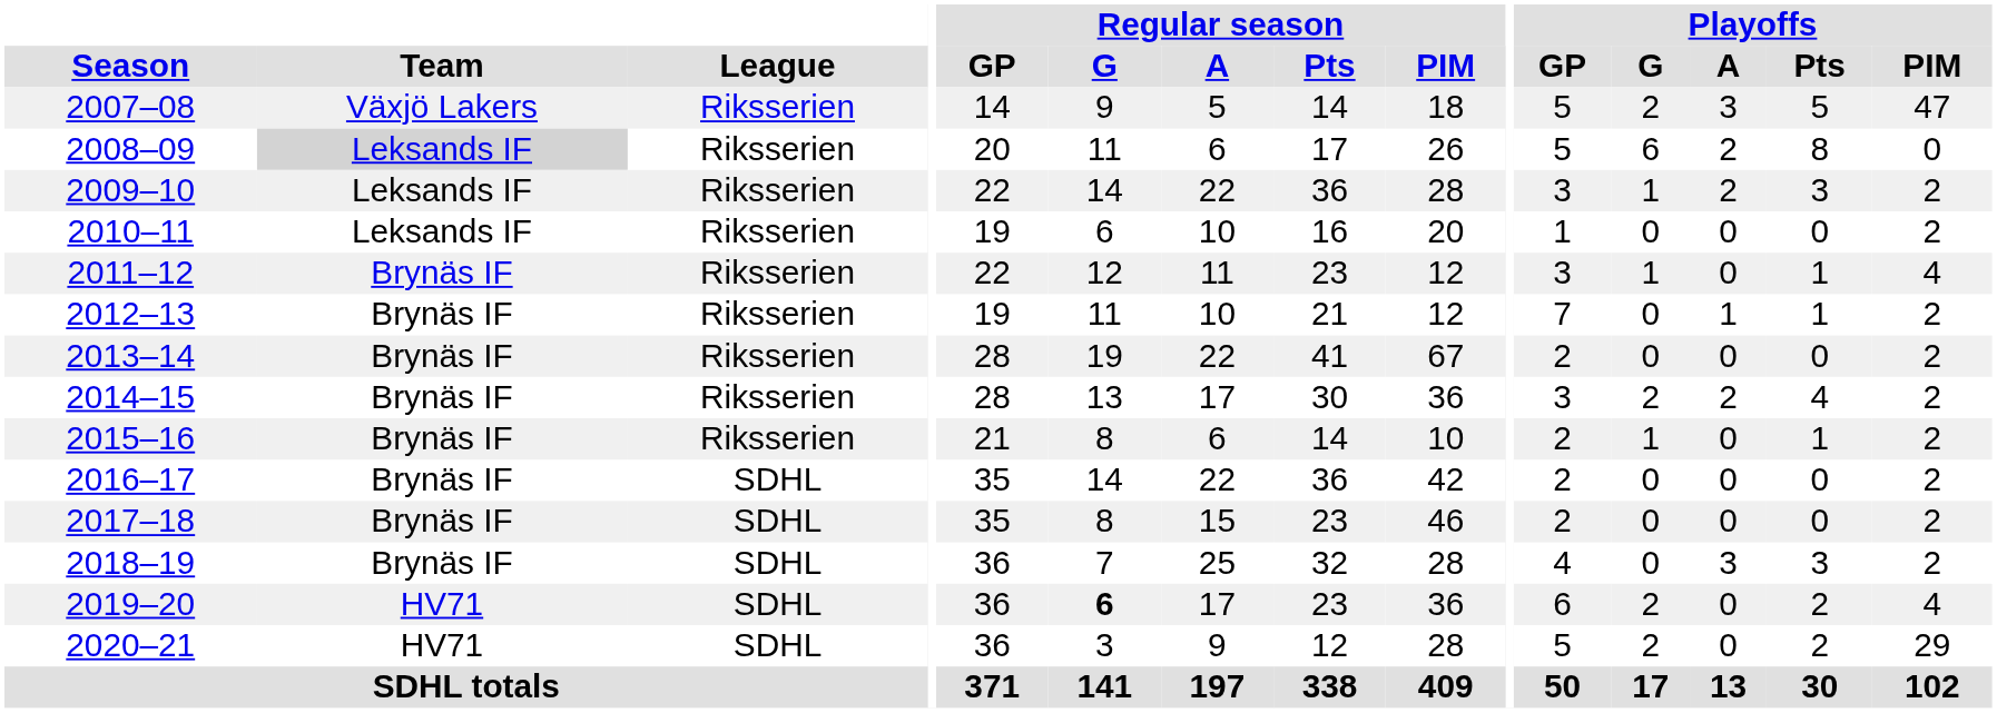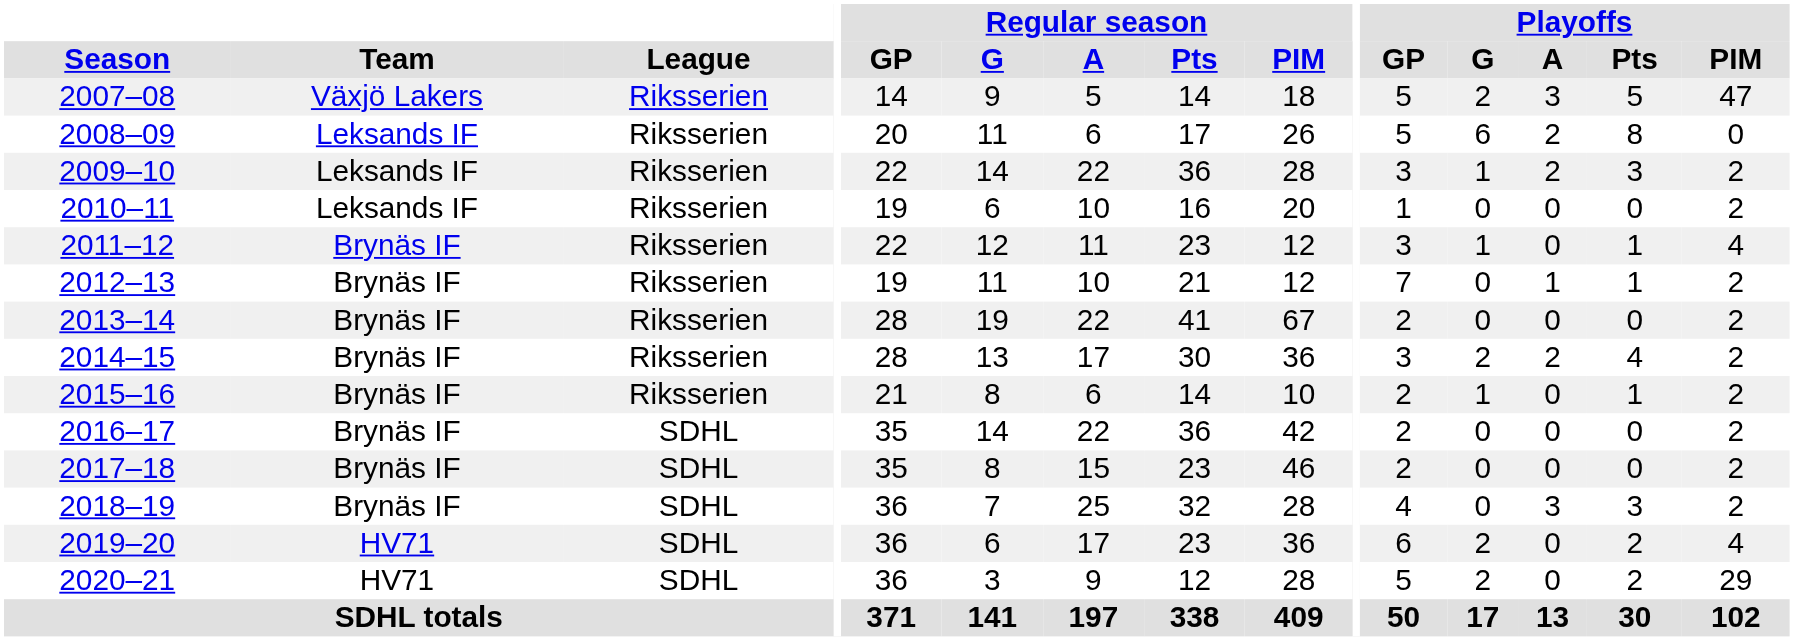2008–09 | Team: lightgrey background -> no background
2019–20 | Regular season / G: bold -> normal
